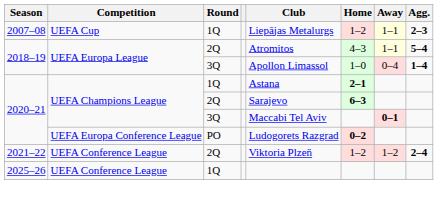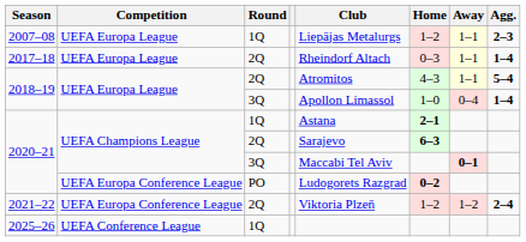2007–08 | Competition: UEFA Cup -> UEFA Europa League
+ row: 2017–18 | UEFA Europa League | 2Q | Rheindorf Altach | 0–3 | 1–1 | 1–4
2021–22 | Competition: UEFA Conference League -> UEFA Europa Conference League
